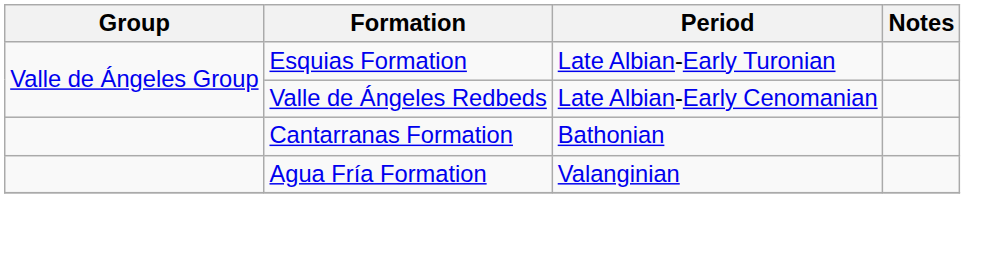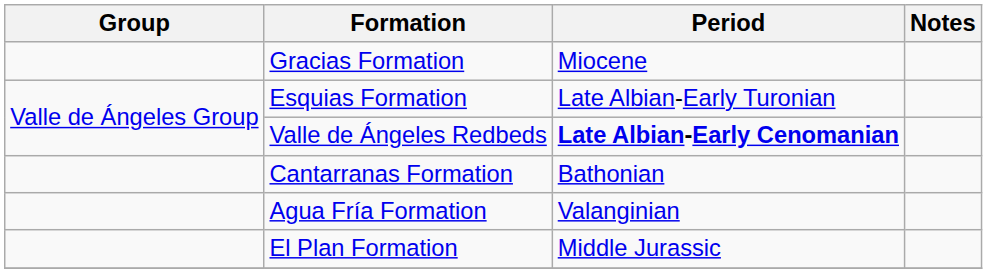+ row: Gracias Formation | Miocene
Valle de Ángeles Redbeds | Period: normal -> bold
+ row: El Plan Formation | Middle Jurassic
